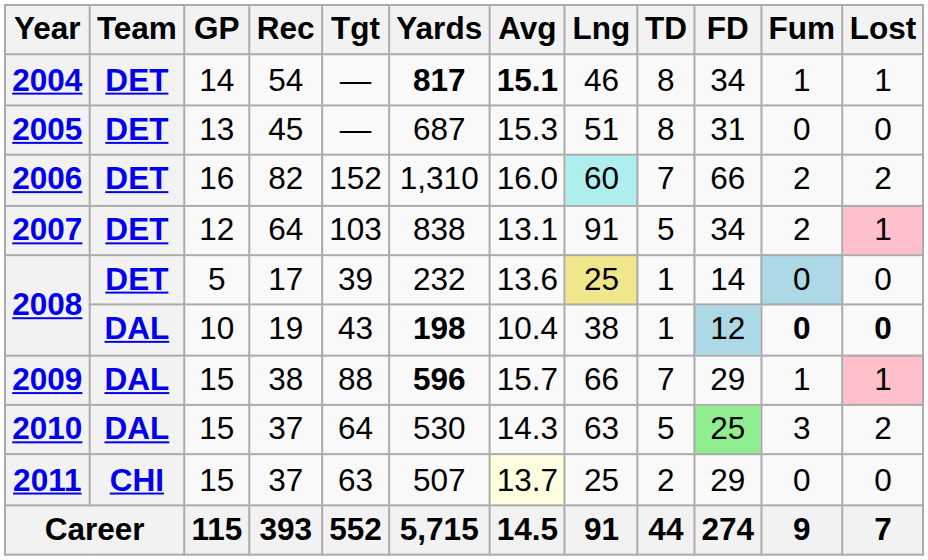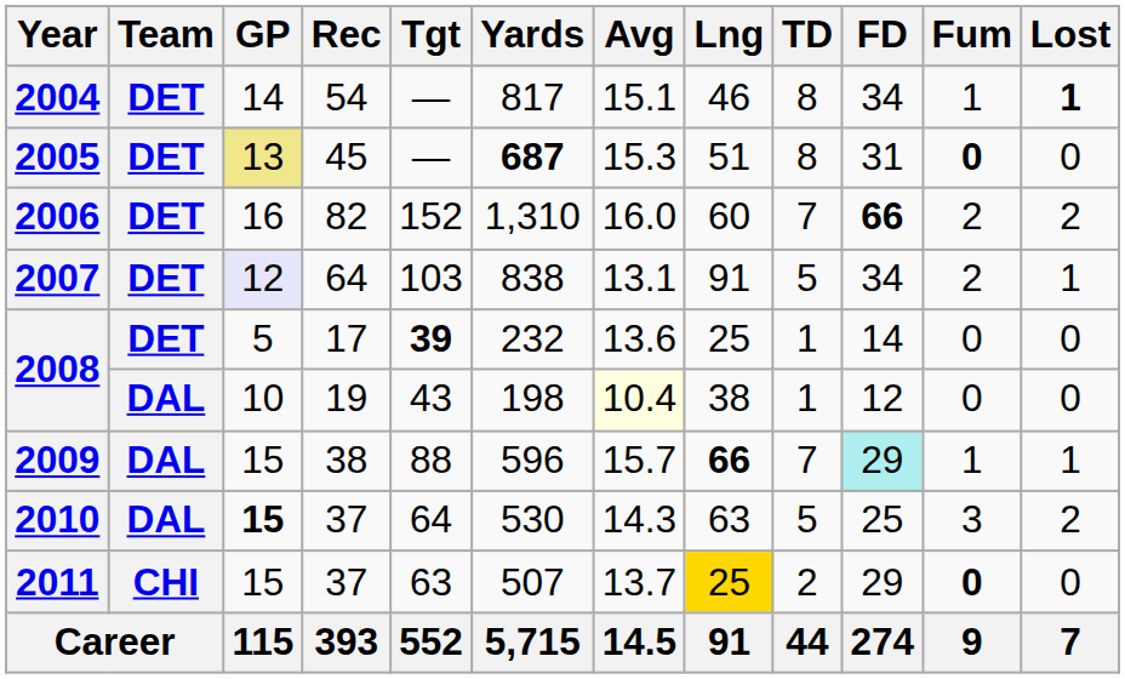2004 | Yards: bold -> normal
2004 | Avg: bold -> normal
2004 | Lost: normal -> bold
2005 | GP: no background -> khaki background
2005 | Yards: normal -> bold
2005 | Fum: normal -> bold
2006 | Lng: paleturquoise background -> no background
2006 | FD: normal -> bold
2007 | GP: no background -> lavender background
2007 | Lost: pink background -> no background
2008 / 17 | Tgt: normal -> bold
2008 / 17 | Lng: khaki background -> no background
2008 / 17 | Fum: lightblue background -> no background
2008 / 19 | Yards: bold -> normal
2008 / 19 | Avg: no background -> lightyellow background
2008 / 19 | FD: lightblue background -> no background
2008 / 19 | Fum: bold -> normal
2008 / 19 | Lost: bold -> normal
2009 | Yards: bold -> normal
2009 | Lng: normal -> bold
2009 | FD: no background -> paleturquoise background
2009 | Lost: pink background -> no background
2010 | GP: normal -> bold
2010 | FD: lightgreen background -> no background
2011 | Avg: lightyellow background -> no background
2011 | Lng: no background -> gold background
2011 | Fum: normal -> bold
